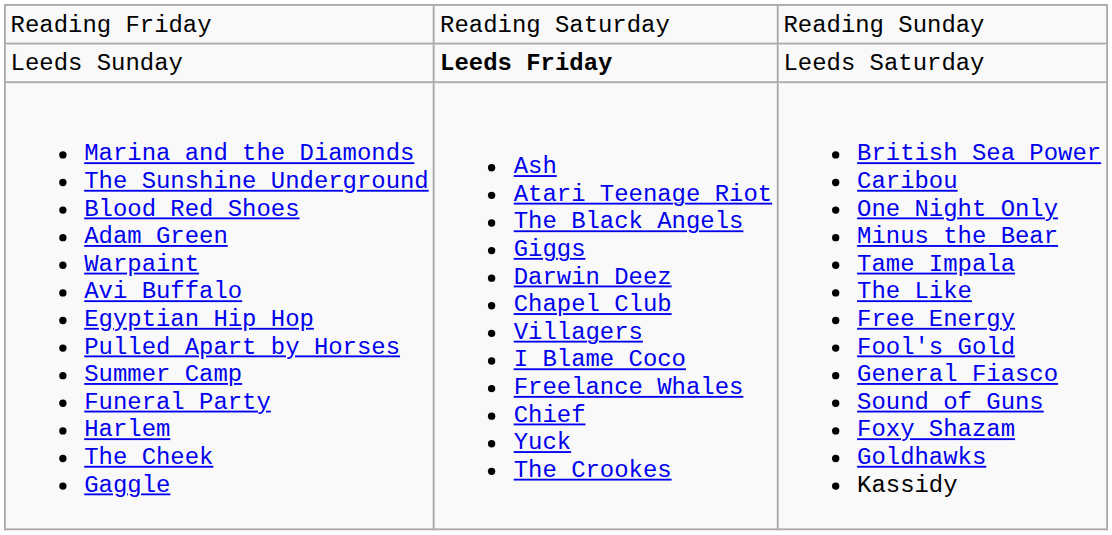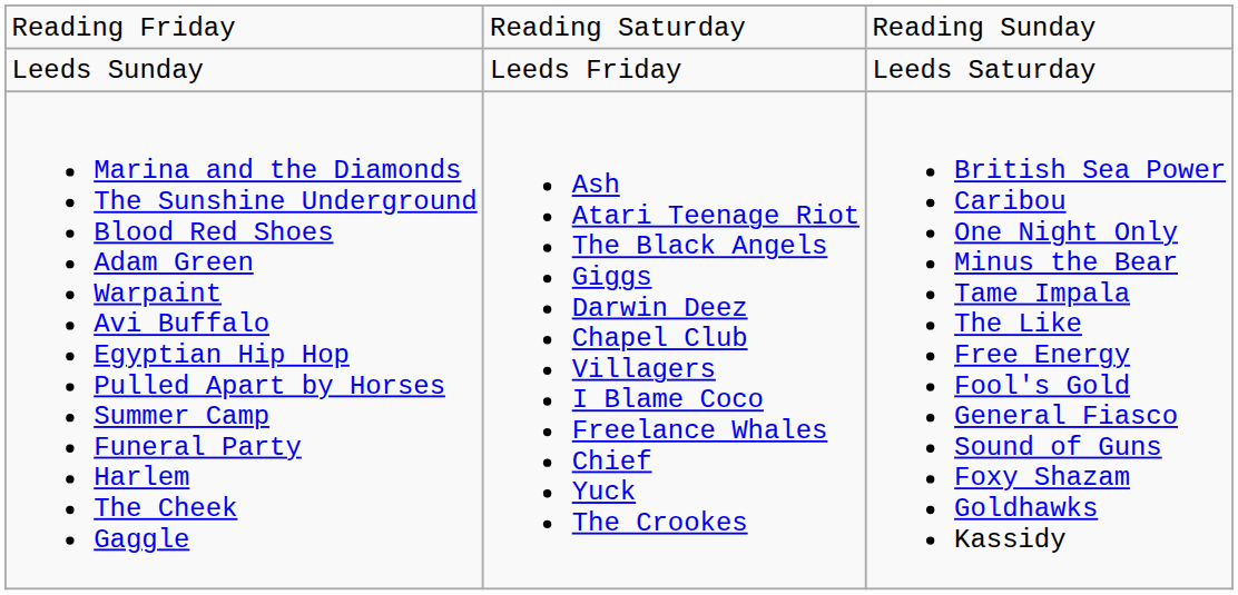Leeds Sunday | column 2: bold -> normal
